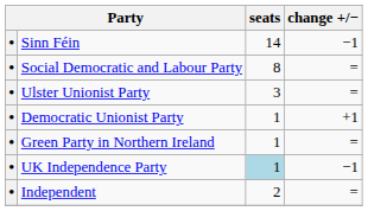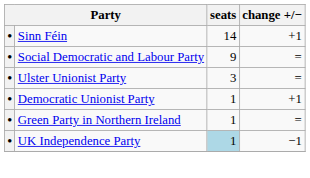Sinn Féin | change +/−: −1 -> +1
Social Democratic and Labour Party | seats: 8 -> 9
- row: • | Independent | 2 | =
